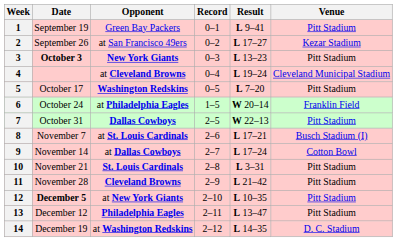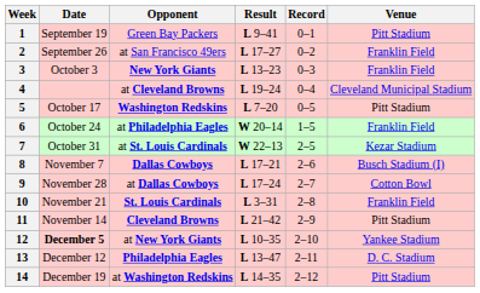columns swapped: Result <-> Record
2 | Venue: Kezar Stadium -> Franklin Field
3 | Date: bold -> normal
3 | Venue: Pitt Stadium -> Franklin Field
7 | Opponent: Dallas Cowboys -> at St. Louis Cardinals
7 | Venue: Pitt Stadium -> Kezar Stadium
8 | Opponent: at St. Louis Cardinals -> Dallas Cowboys
9 | Date: November 14 -> November 28
10 | Venue: Pitt Stadium -> Franklin Field
11 | Date: November 28 -> November 14
12 | Venue: Pitt Stadium -> Yankee Stadium
13 | Venue: Pitt Stadium -> D. C. Stadium
14 | Venue: D. C. Stadium -> Pitt Stadium
